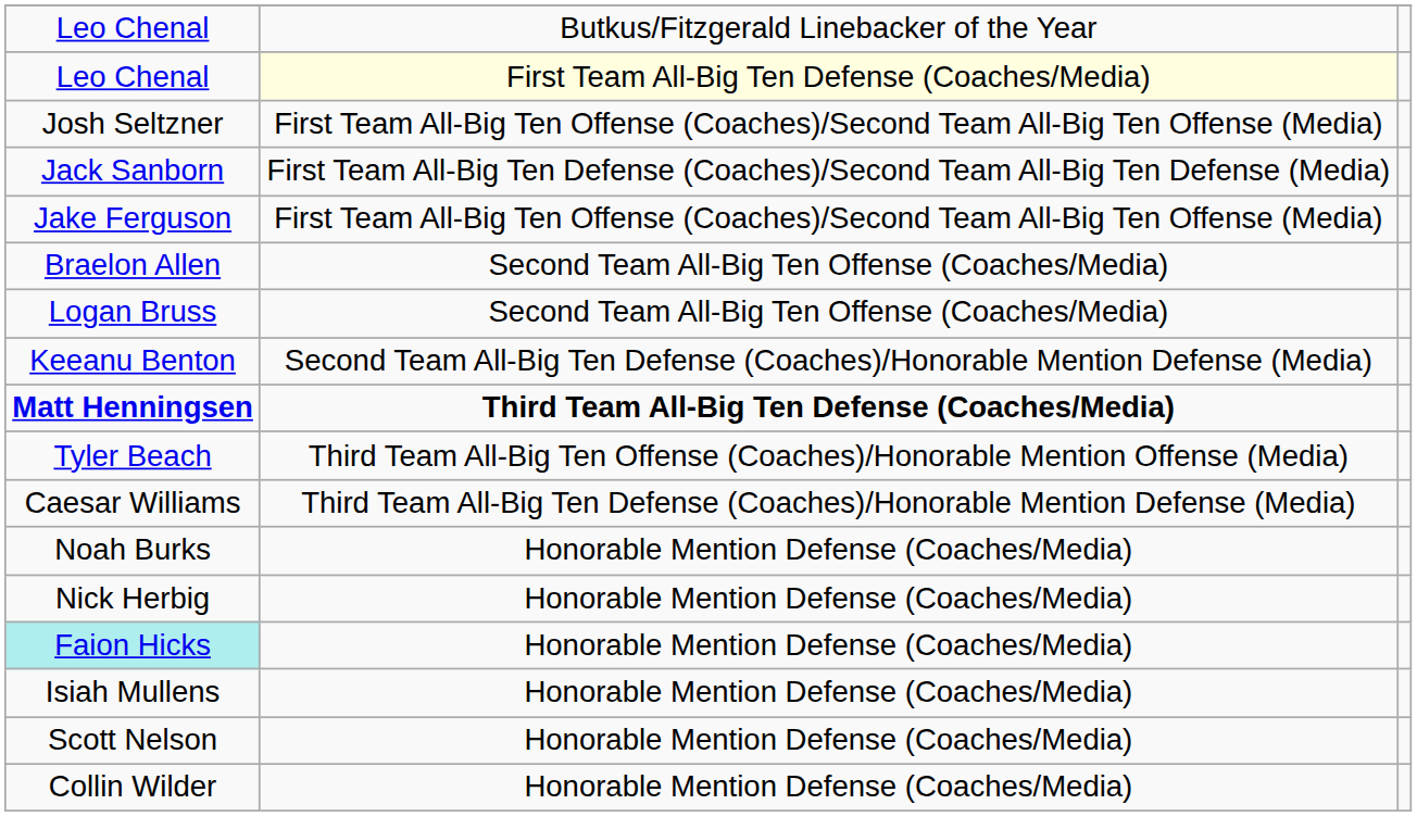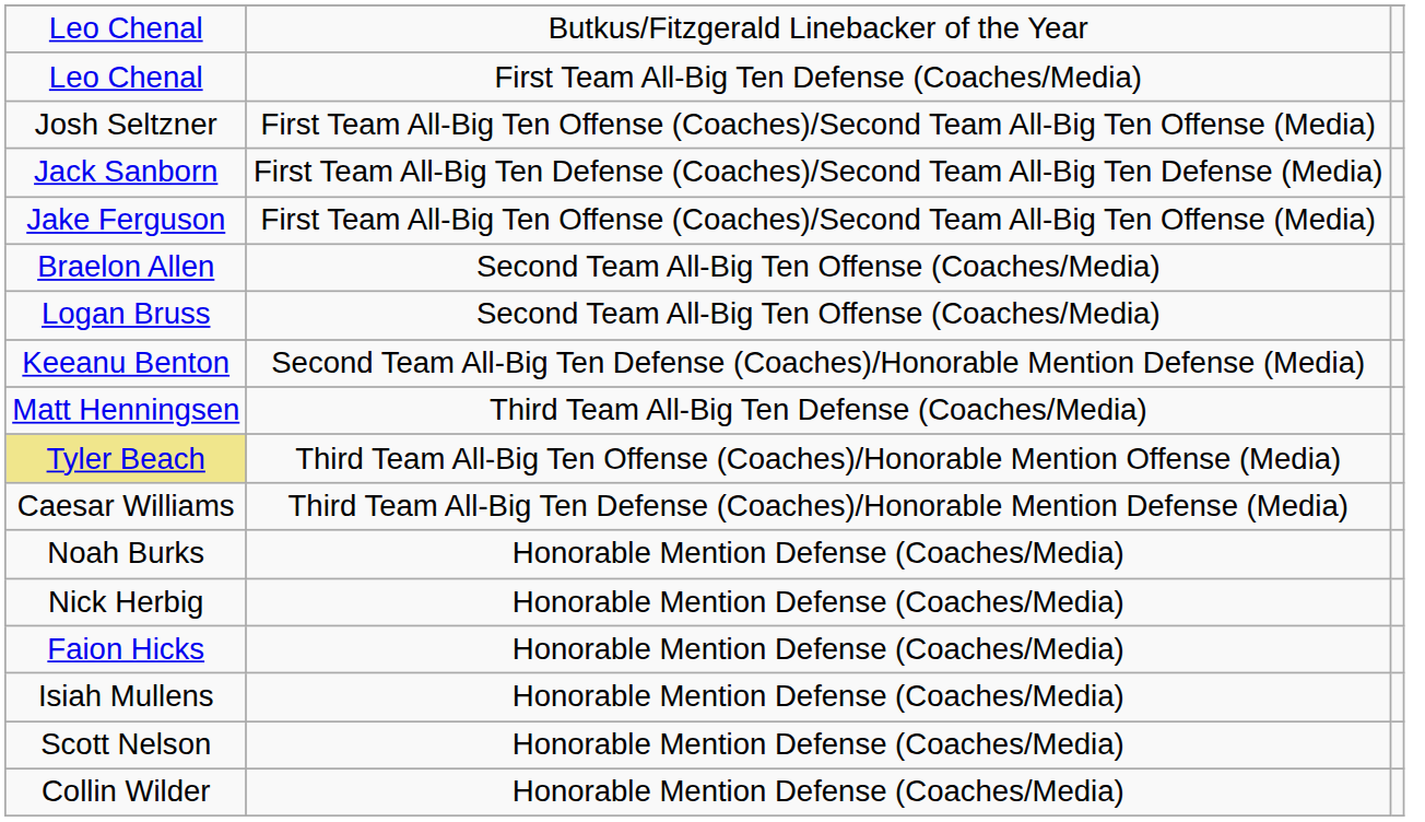Leo Chenal / First Team All-Big Ten Defense (Coaches/Media) | column 2: lightyellow background -> no background
Matt Henningsen | column 1: bold -> normal
Matt Henningsen | column 2: bold -> normal
Tyler Beach | column 1: no background -> khaki background
Faion Hicks | column 1: paleturquoise background -> no background
